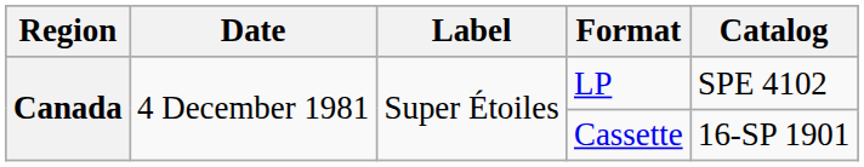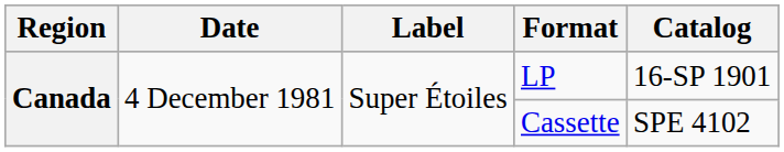LP | Catalog: SPE 4102 -> 16-SP 1901
Cassette | Catalog: 16-SP 1901 -> SPE 4102
